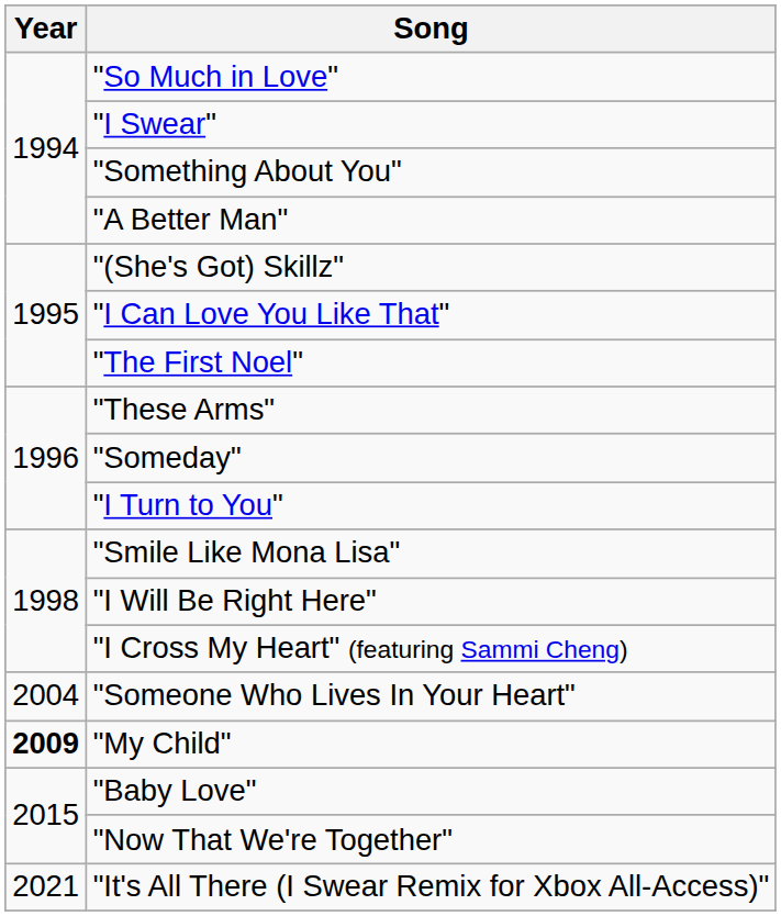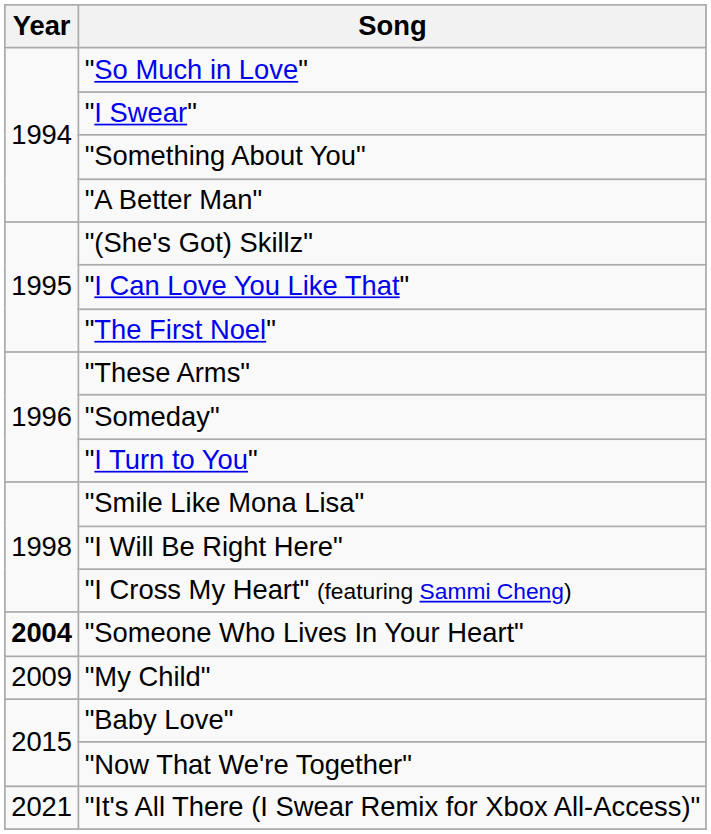"Someone Who Lives In Your Heart" | Year: normal -> bold
"My Child" | Year: bold -> normal
